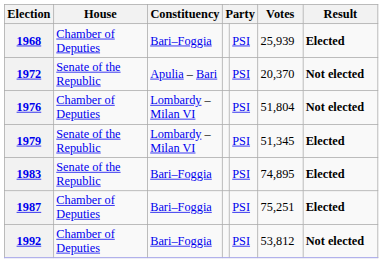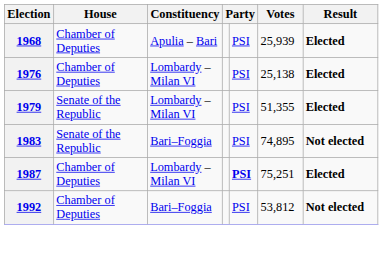1968 | Constituency: Bari–Foggia -> Apulia – Bari
- row: 1972 | Senate of the Republic | Apulia – Bari | PSI | 20,370 | Not elected
1976 | Votes: 51,804 -> 25,138
1976 | Result: Not elected -> Elected
1979 | Votes: 51,345 -> 51,355
1983 | Result: Elected -> Not elected
1987 | Constituency: Bari–Foggia -> Lombardy – Milan VI
1987 | column 5: normal -> bold
